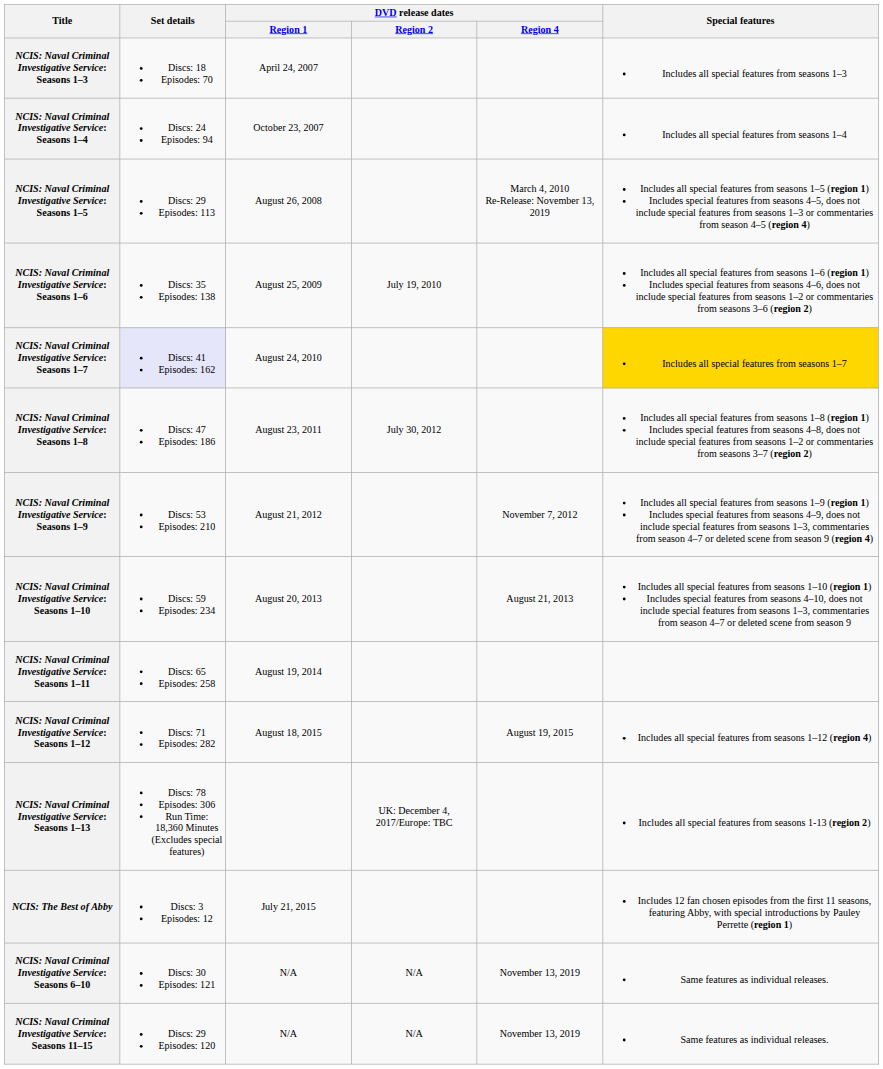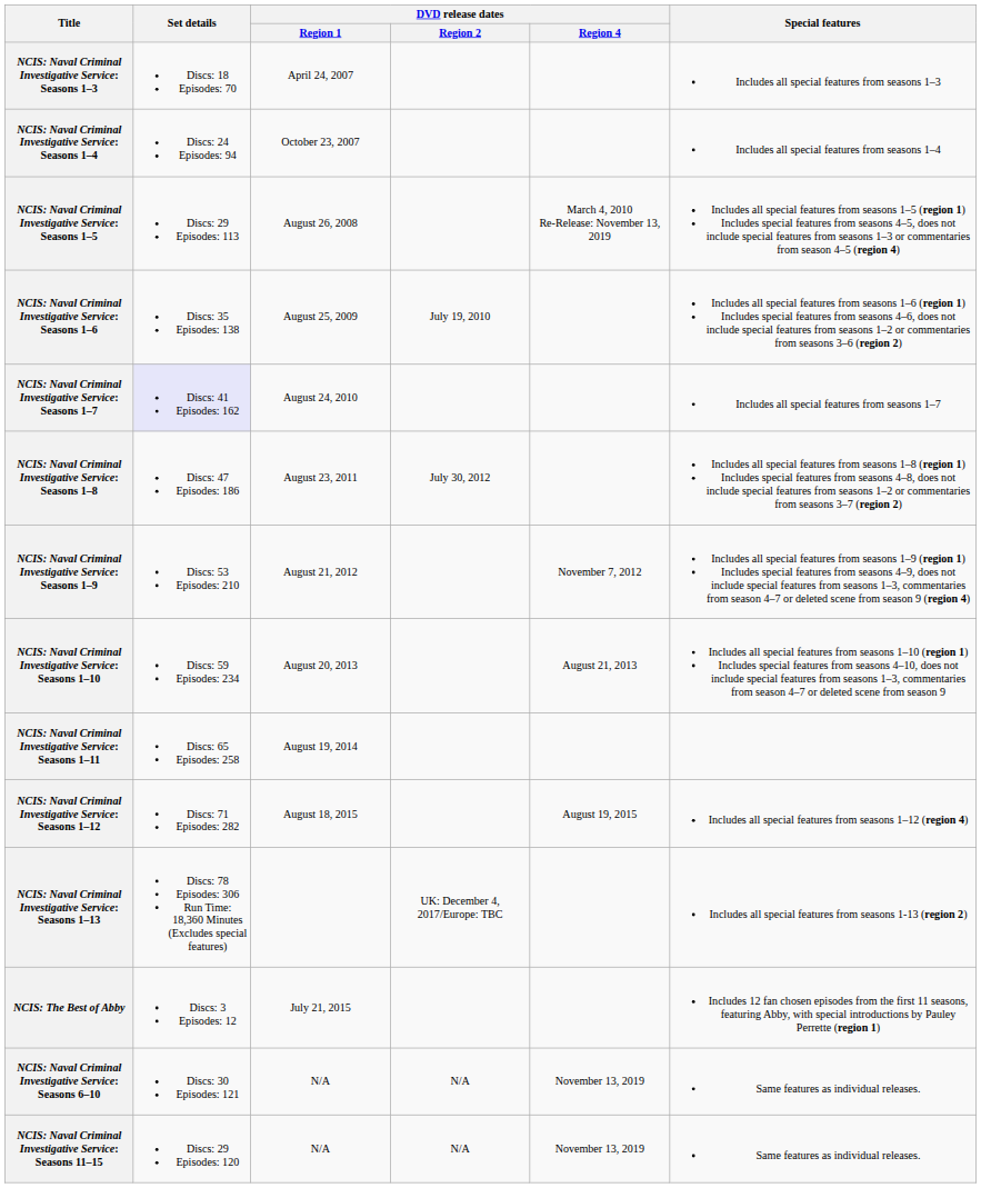NCIS: Naval Criminal Investigative Service: Seasons 1–7 | Special features: gold background -> no background
